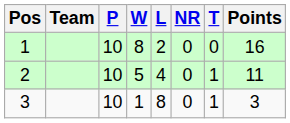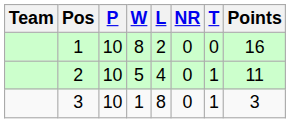columns swapped: Pos <-> Team
